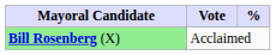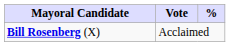Bill Rosenberg (X) | Mayoral Candidate: lightgreen background -> no background
